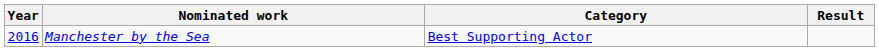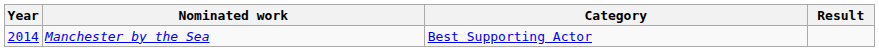Manchester by the Sea | Year: 2016 -> 2014
